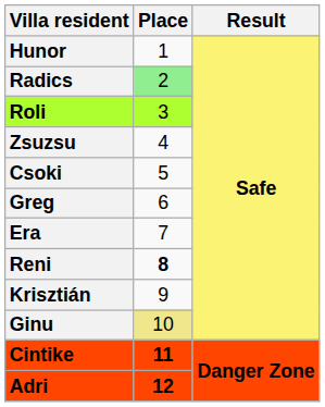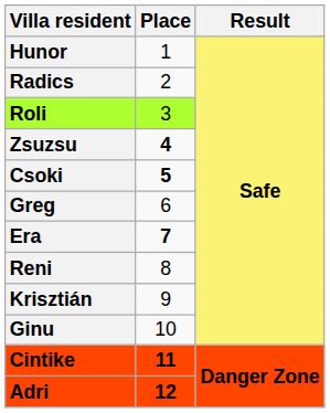Radics | Place: lightgreen background -> no background
Zsuzsu | Place: normal -> bold
Csoki | Place: normal -> bold
Era | Place: normal -> bold
Reni | Place: bold -> normal
Ginu | Place: khaki background -> no background
